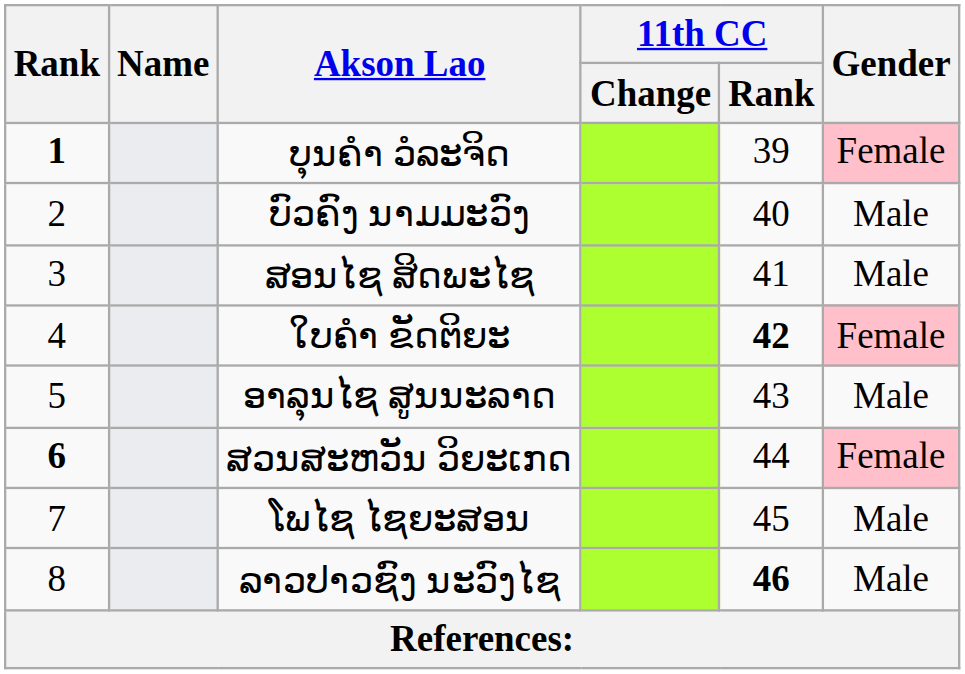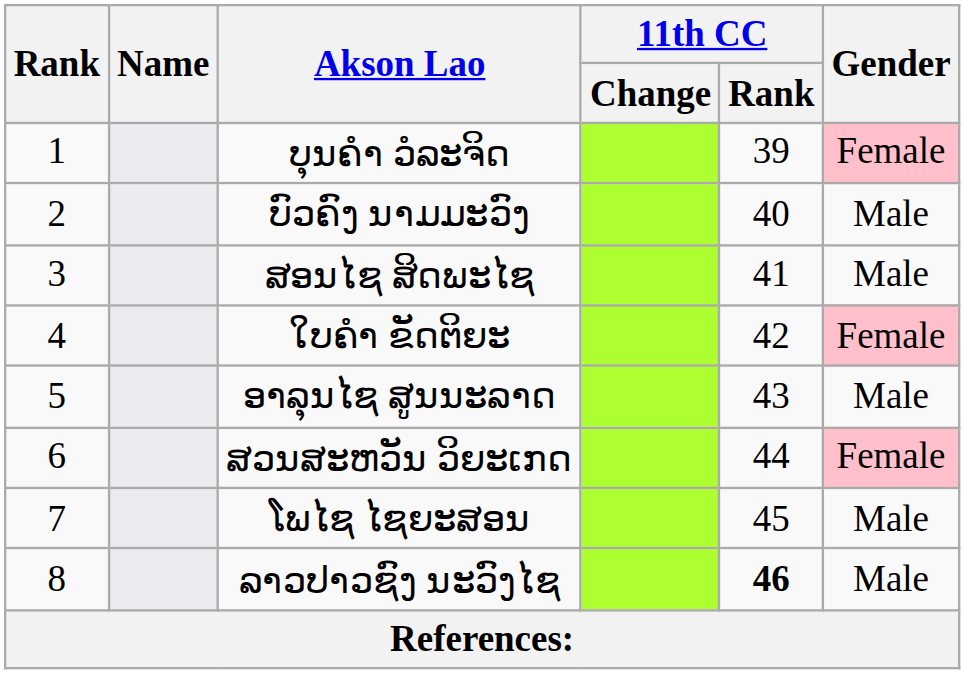ບຸນຄໍາ ວໍລະຈິດ | Rank: bold -> normal
ໃບຄໍາ ຂັດຕິຍະ | 11th CC / Rank: bold -> normal
ສວນສະຫວັນ ວິຍະເກດ | Rank: bold -> normal
